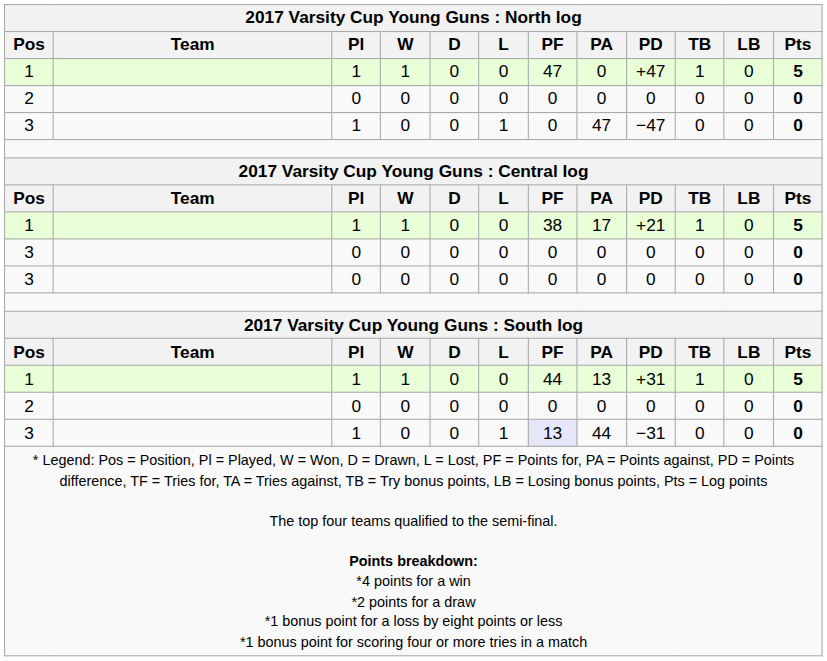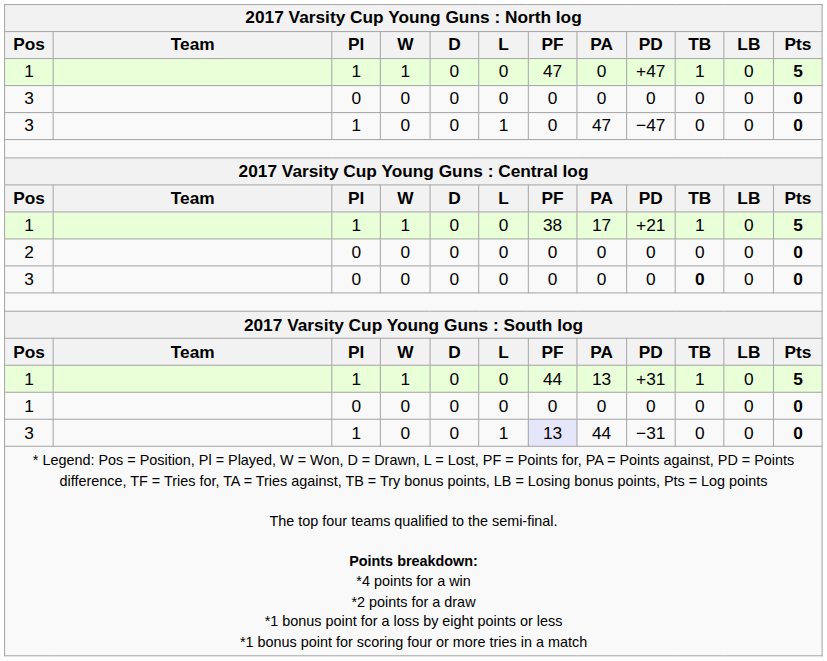row 4 | Pos: 2 -> 3
row 10 | Pos: 3 -> 2
row 11 | TB: normal -> bold
row 16 | Pos: 2 -> 1
